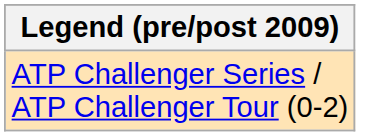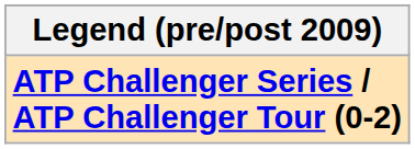row 2 | column 1: normal -> bold
